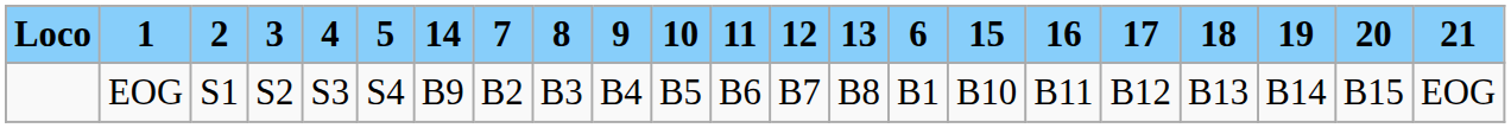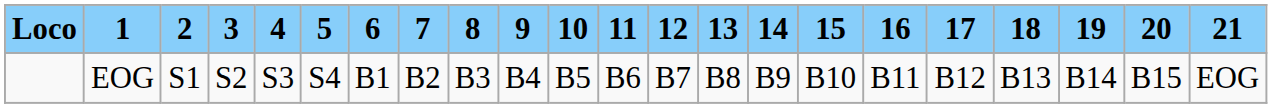columns swapped: 6 <-> 14
